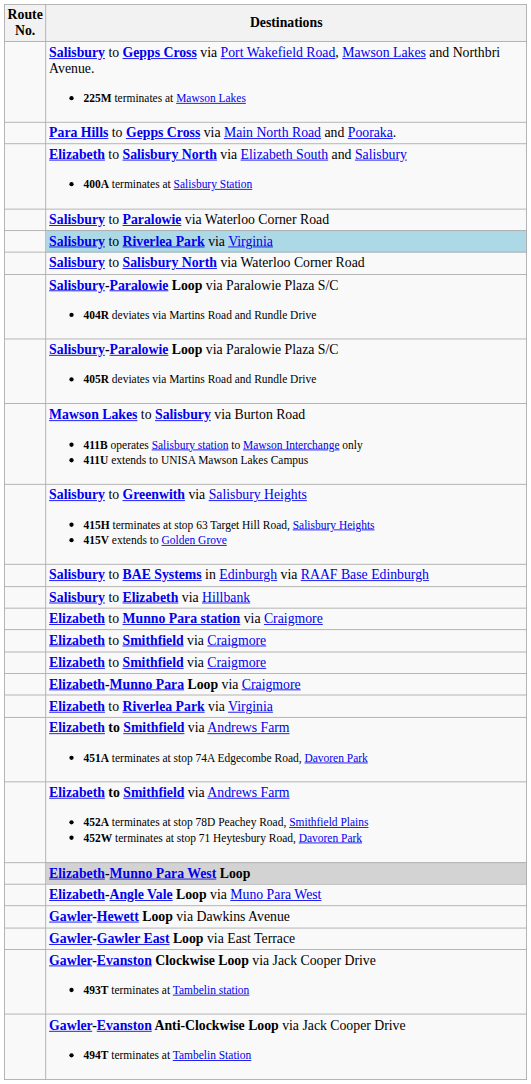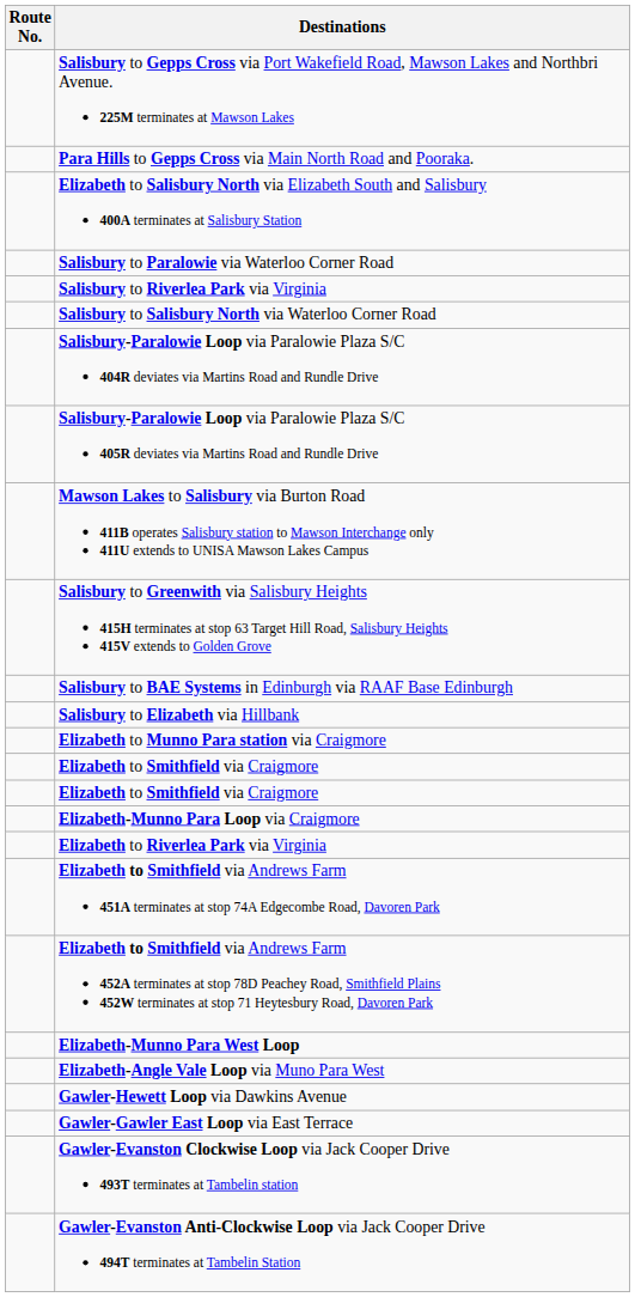row 6 | Destinations: lightblue background -> no background
row 21 | Destinations: lightgrey background -> no background
